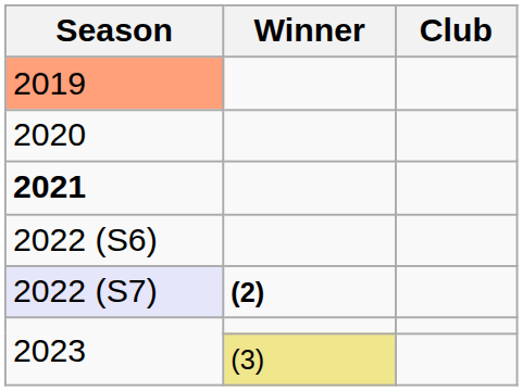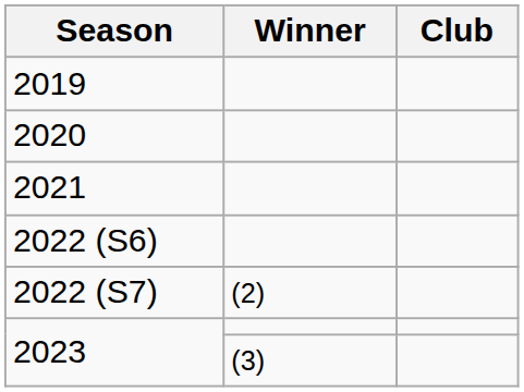2019 | Season: lightsalmon background -> no background
2021 | Season: bold -> normal
2022 (S7) | Season: lavender background -> no background
2022 (S7) | Winner: bold -> normal
2023 / (3) | Winner: khaki background -> no background
